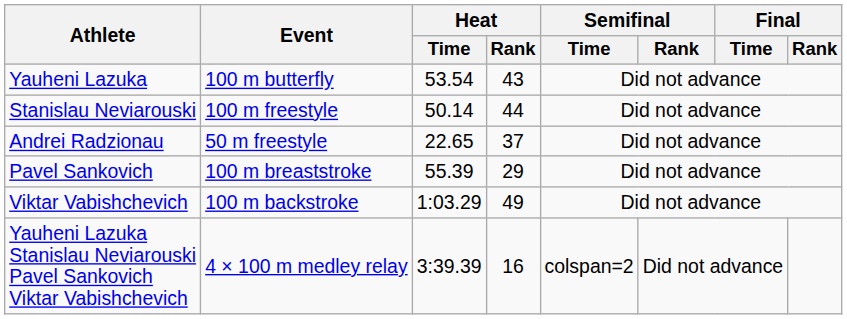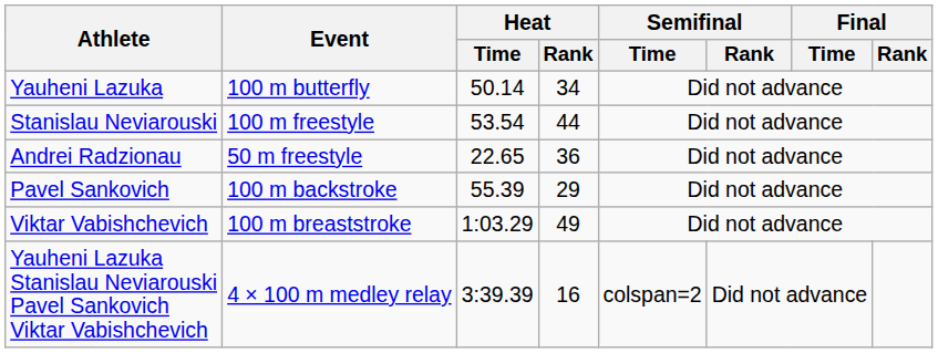Yauheni Lazuka | Heat / Time: 53.54 -> 50.14
Yauheni Lazuka | Heat / Rank: 43 -> 34
Stanislau Neviarouski | Heat / Time: 50.14 -> 53.54
Andrei Radzionau | Heat / Rank: 37 -> 36
Pavel Sankovich | Event: 100 m breaststroke -> 100 m backstroke
Viktar Vabishchevich | Event: 100 m backstroke -> 100 m breaststroke
